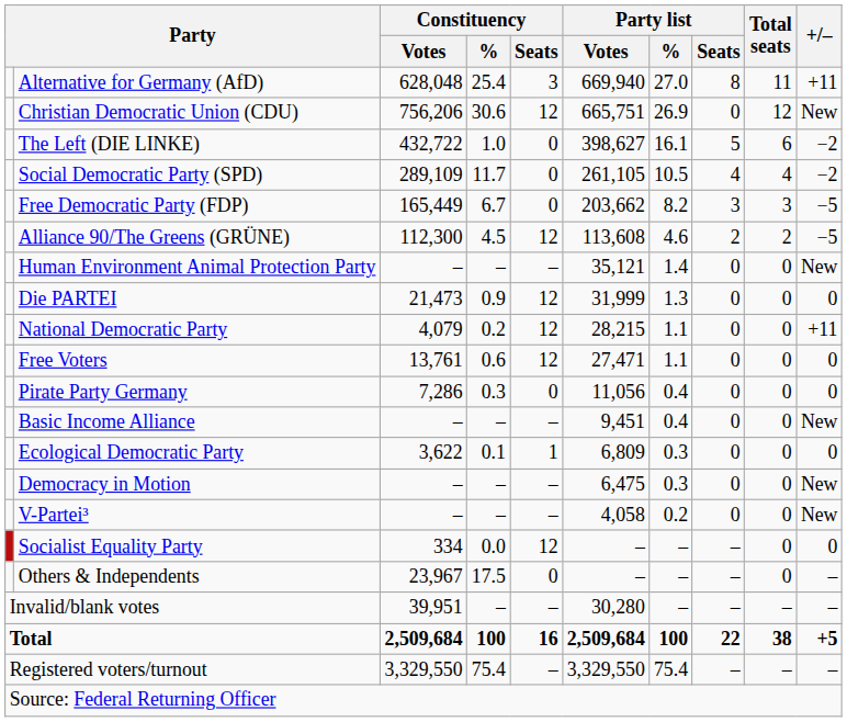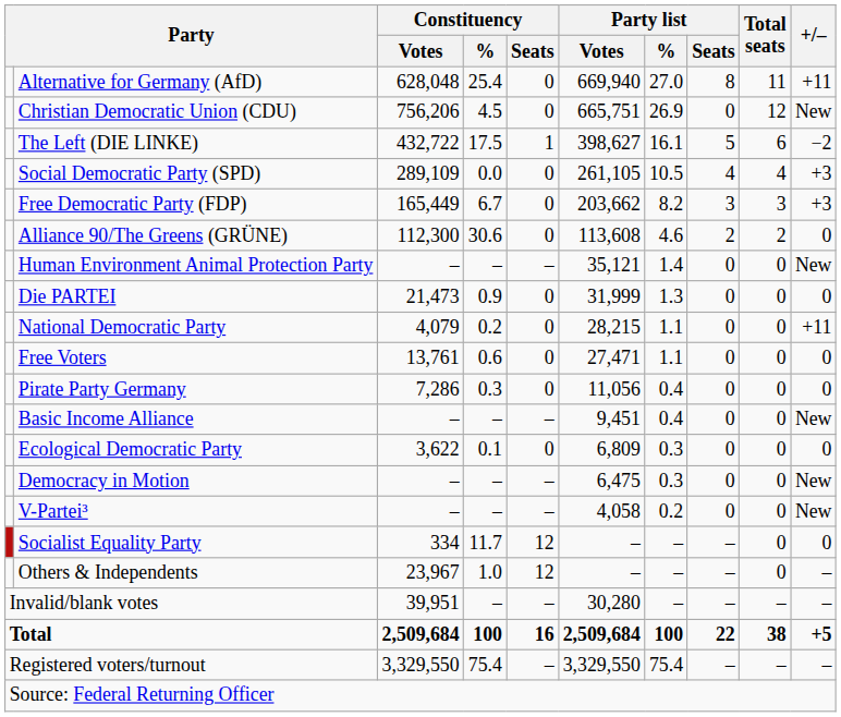Alternative for Germany (AfD) | Constituency / Seats: 3 -> 0
Christian Democratic Union (CDU) | Constituency / %: 30.6 -> 4.5
Christian Democratic Union (CDU) | Constituency / Seats: 12 -> 0
The Left (DIE LINKE) | Constituency / %: 1.0 -> 17.5
The Left (DIE LINKE) | Constituency / Seats: 0 -> 1
Social Democratic Party (SPD) | Constituency / %: 11.7 -> 0.0
Social Democratic Party (SPD) | +/–: −2 -> +3
Free Democratic Party (FDP) | +/–: −5 -> +3
Alliance 90/The Greens (GRÜNE) | Constituency / %: 4.5 -> 30.6
Alliance 90/The Greens (GRÜNE) | Constituency / Seats: 12 -> 0
Alliance 90/The Greens (GRÜNE) | +/–: −5 -> 0
Die PARTEI | Constituency / Seats: 12 -> 0
National Democratic Party | Constituency / Seats: 12 -> 0
Free Voters | Constituency / Seats: 12 -> 0
Ecological Democratic Party | Constituency / Seats: 1 -> 0
Socialist Equality Party | Constituency / %: 0.0 -> 11.7
Others & Independents | Constituency / %: 17.5 -> 1.0
Others & Independents | Constituency / Seats: 0 -> 12
